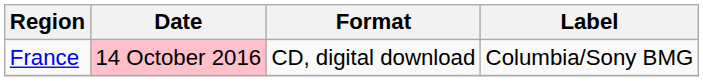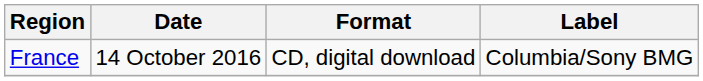France | Date: pink background -> no background
